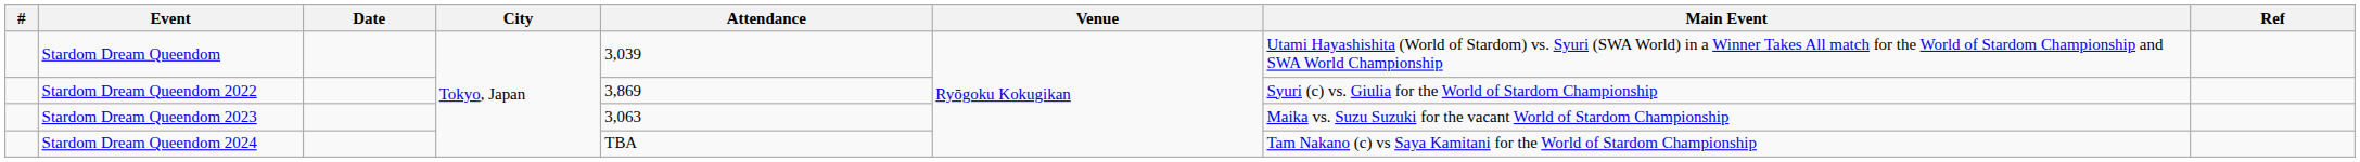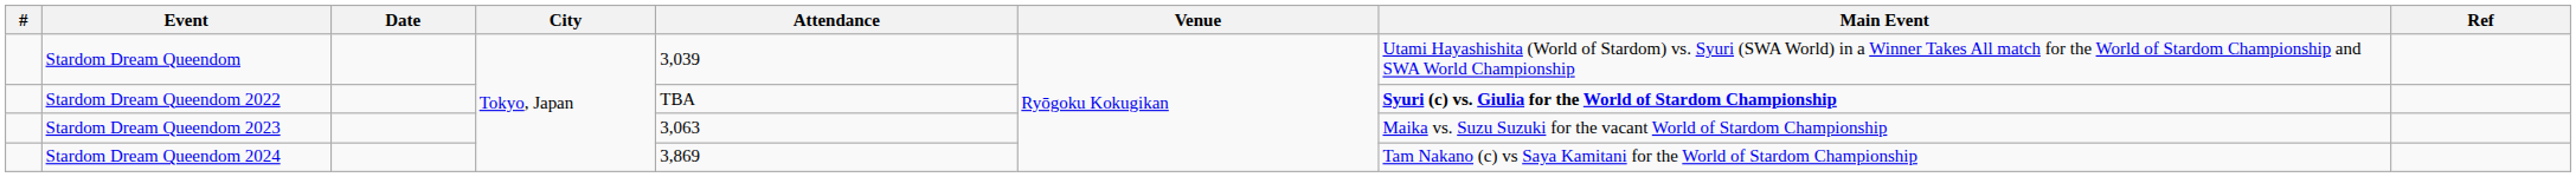Stardom Dream Queendom 2022 | Attendance: 3,869 -> TBA
Stardom Dream Queendom 2022 | Main Event: normal -> bold
Stardom Dream Queendom 2024 | Attendance: TBA -> 3,869
